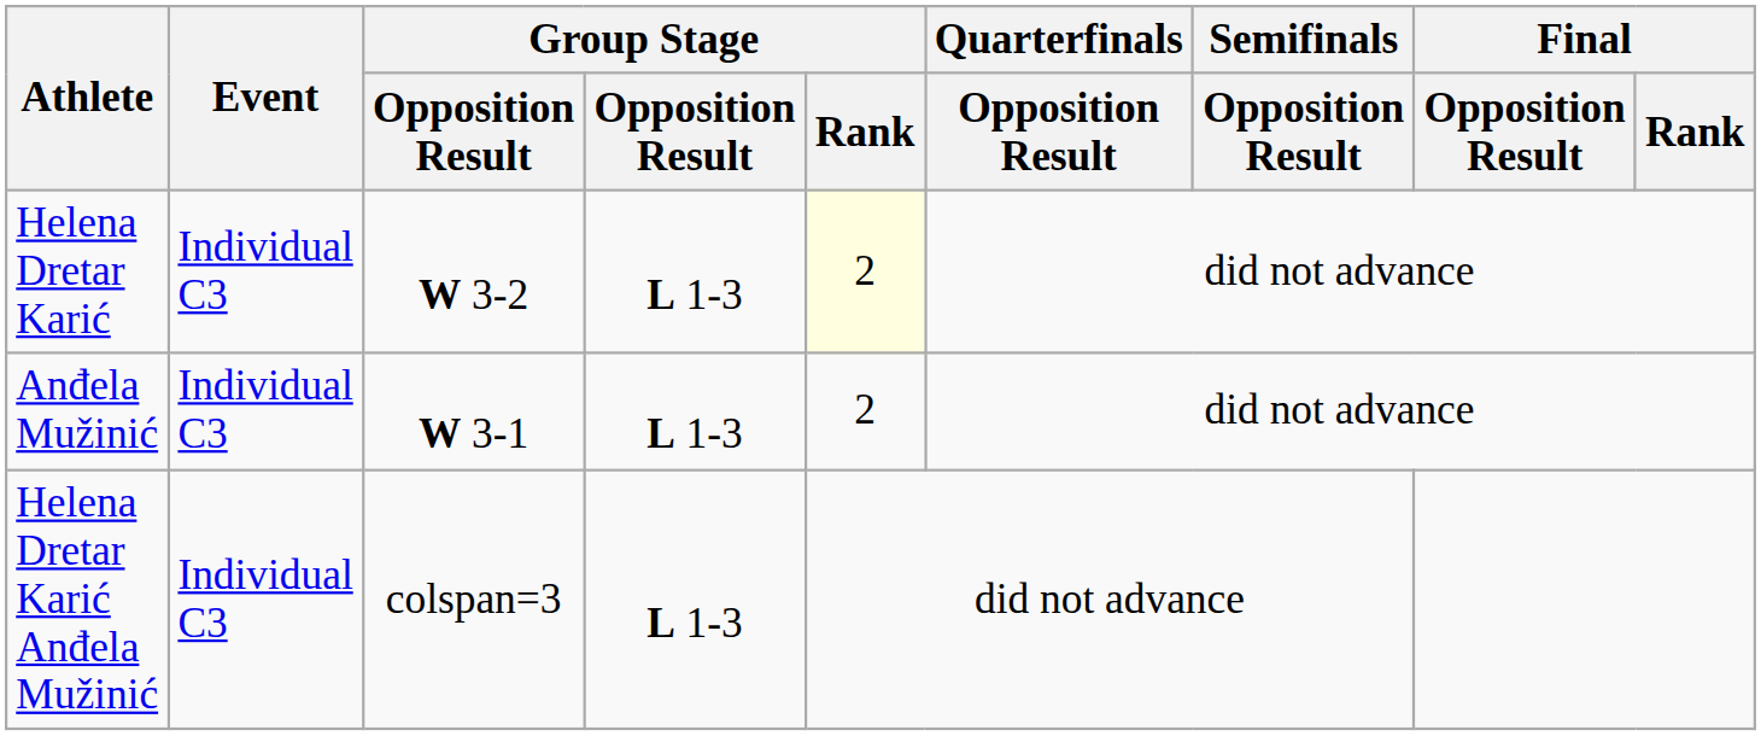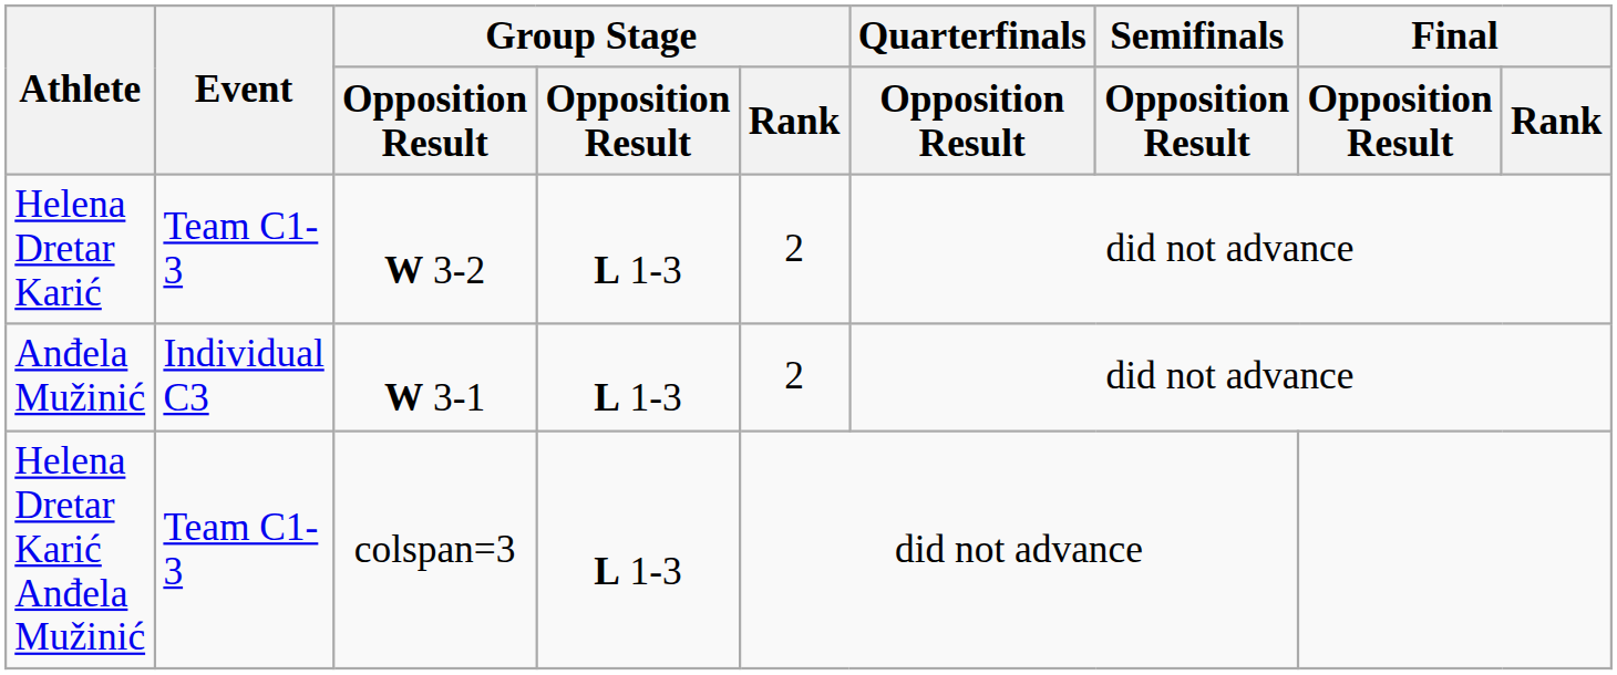Helena Dretar Karić | Event: Individual C3 -> Team C1-3
Helena Dretar Karić | Group Stage / Rank: lightyellow background -> no background
Helena Dretar Karić Anđela Mužinić | Event: Individual C3 -> Team C1-3
